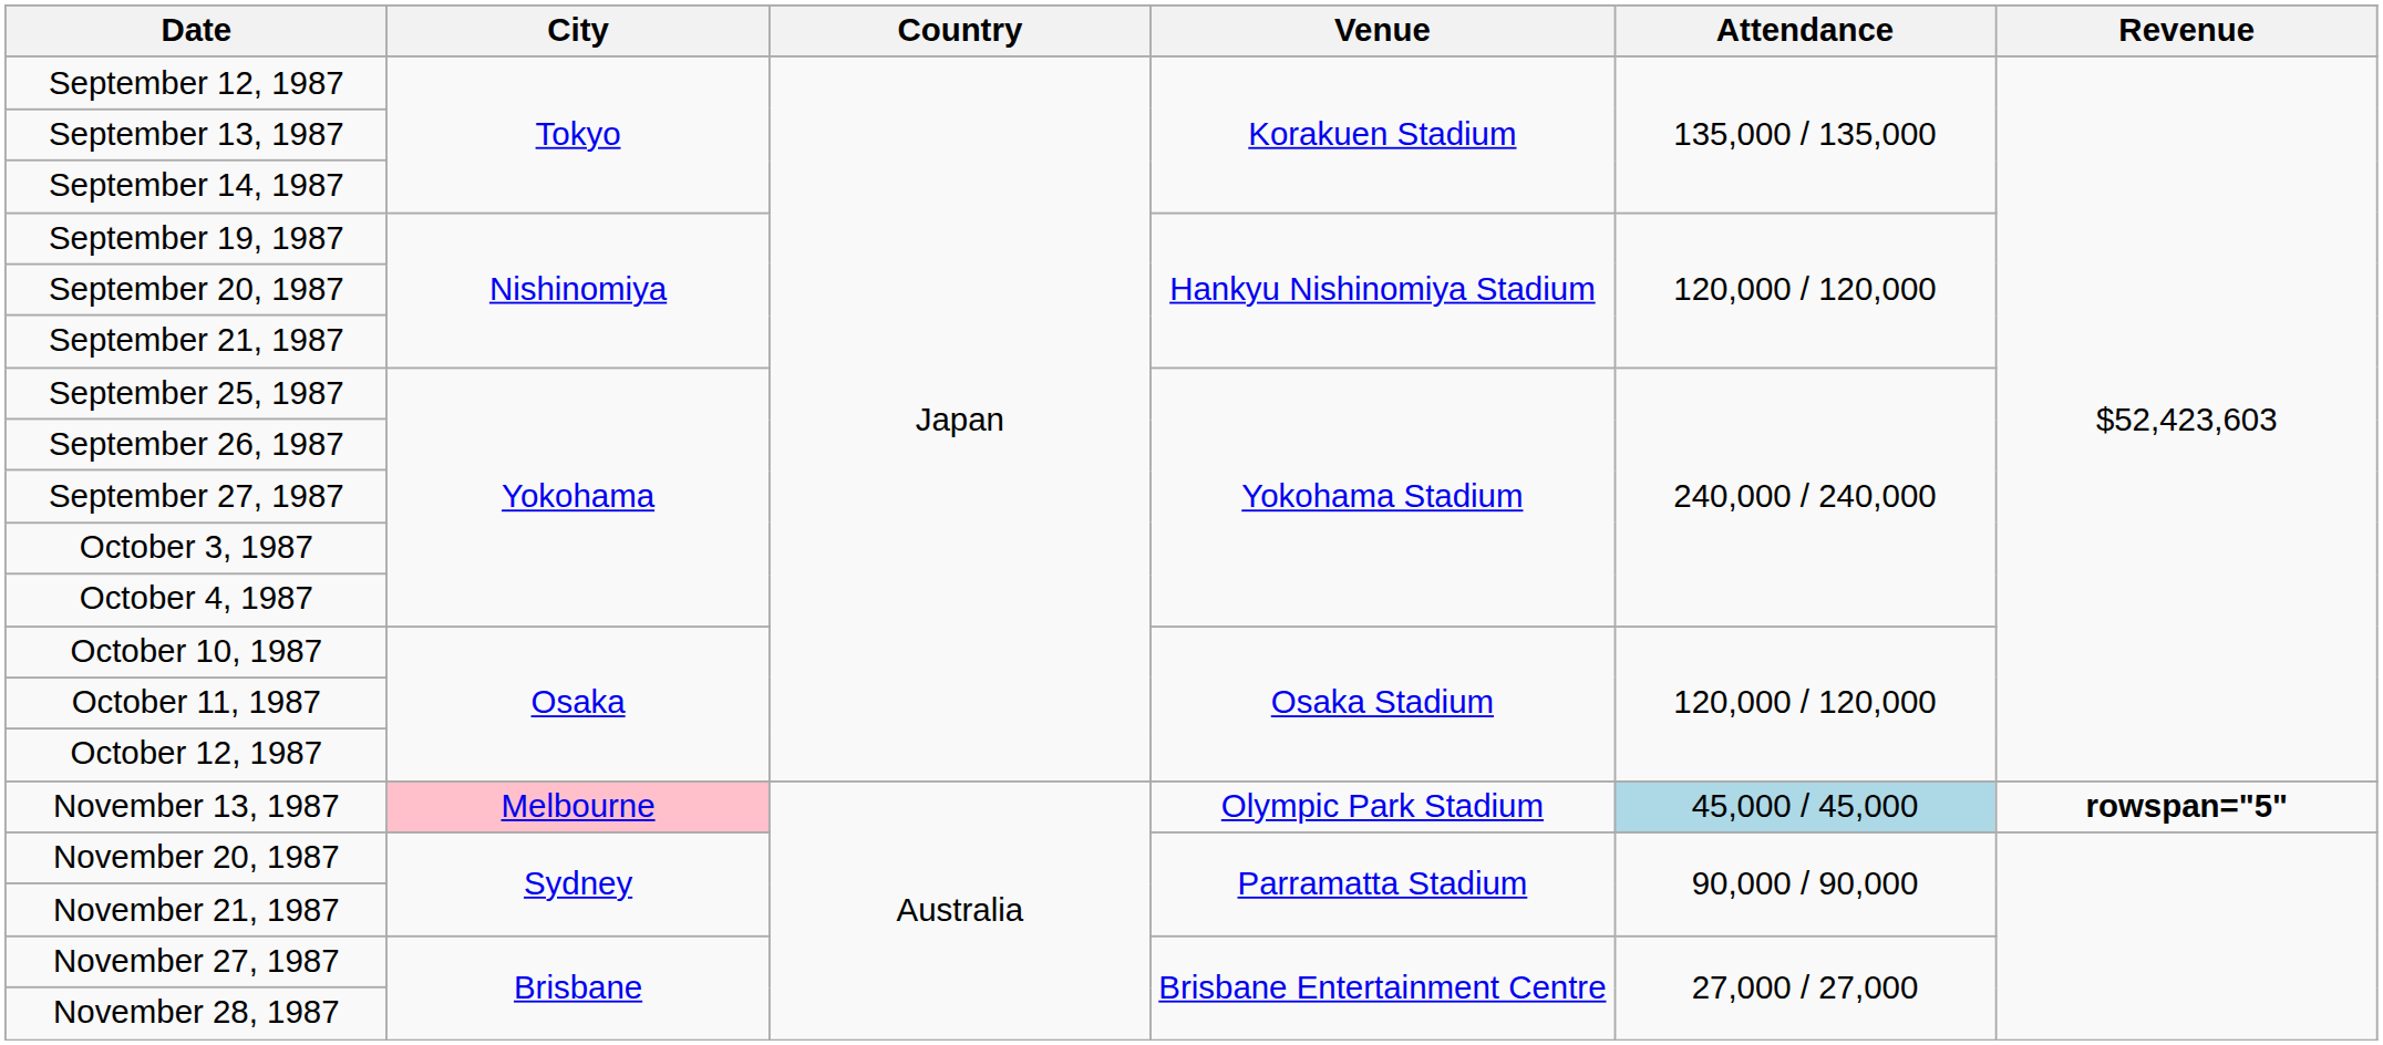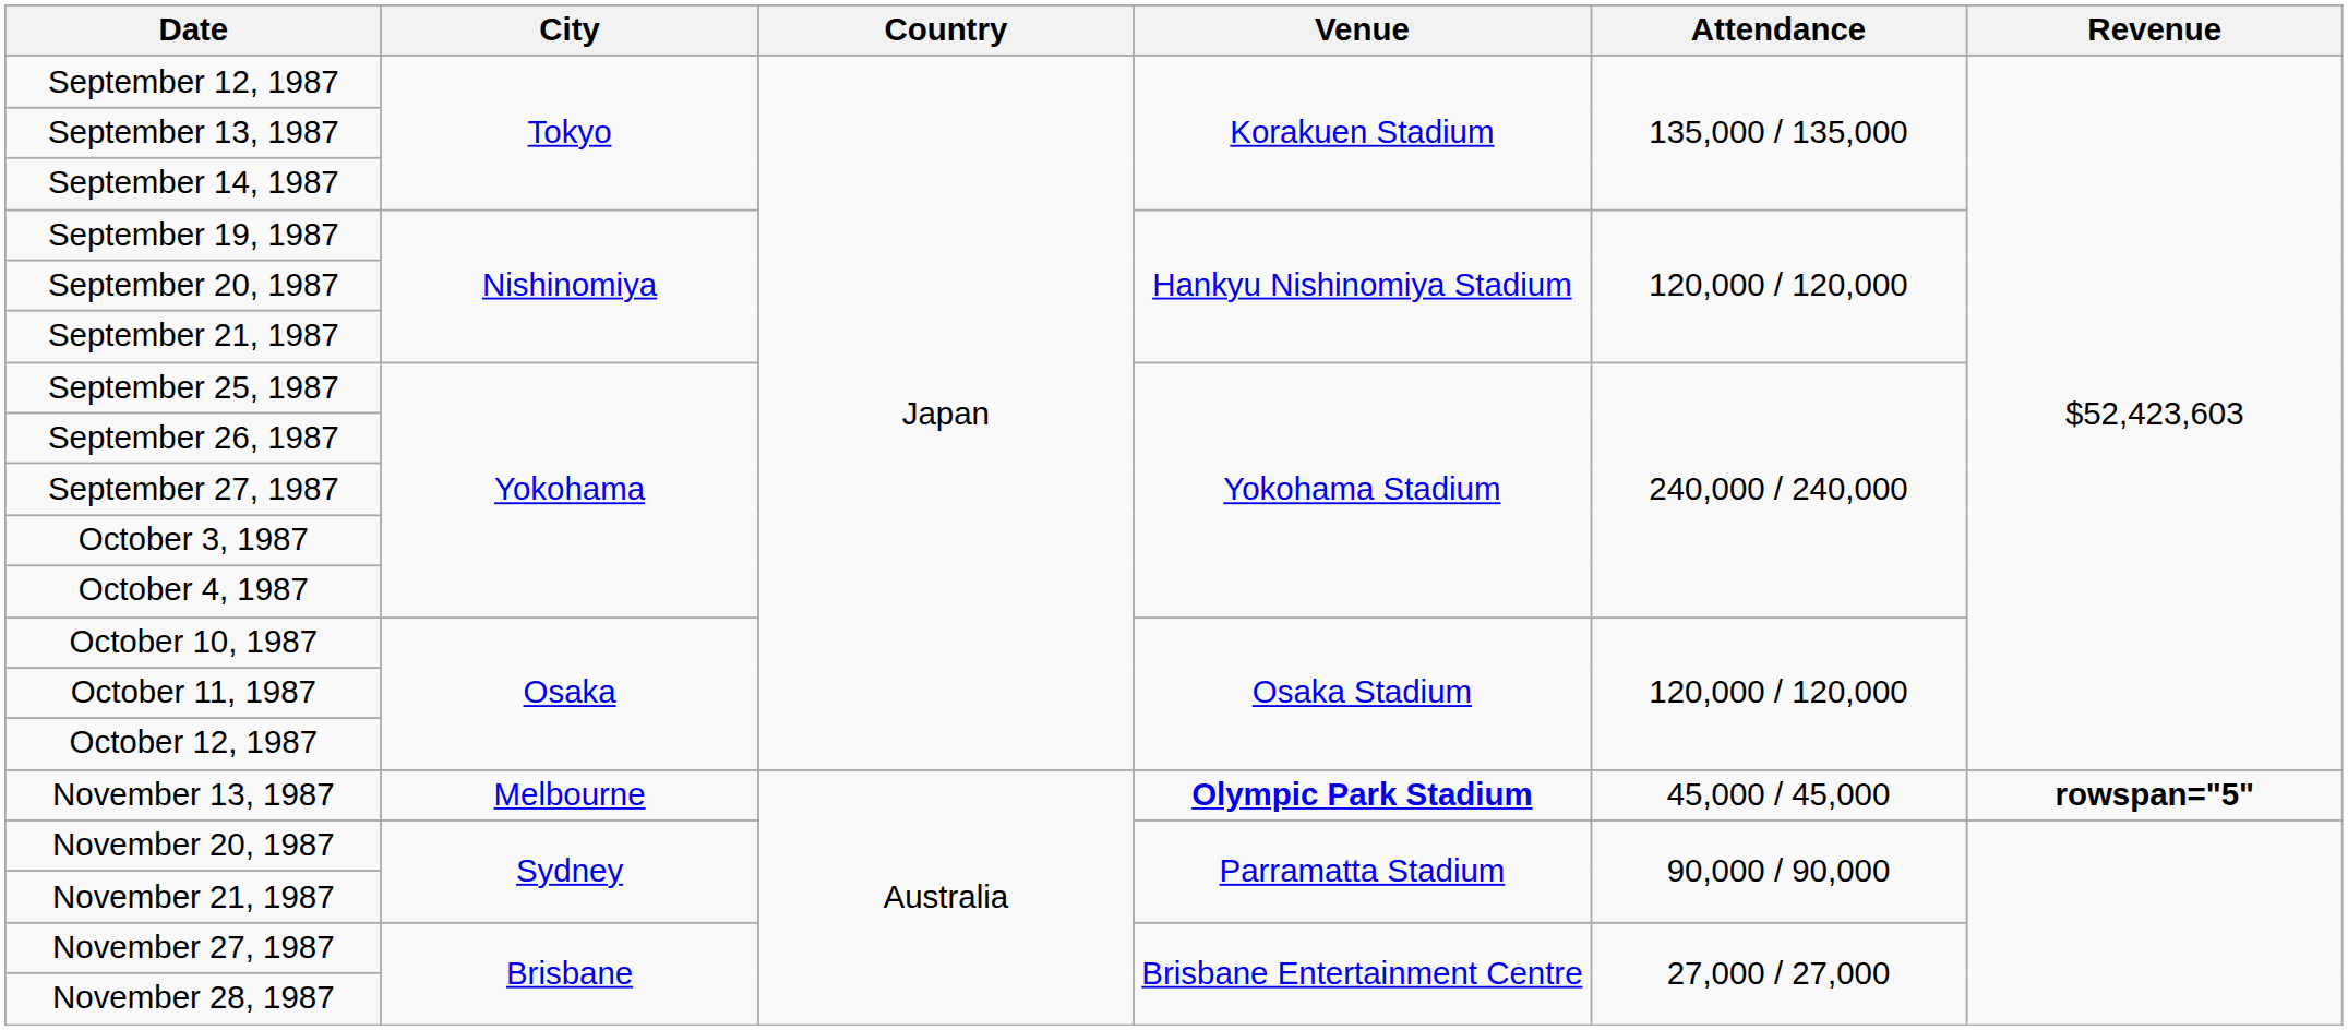November 13, 1987 | City: pink background -> no background
November 13, 1987 | Venue: normal -> bold
November 13, 1987 | Attendance: lightblue background -> no background
